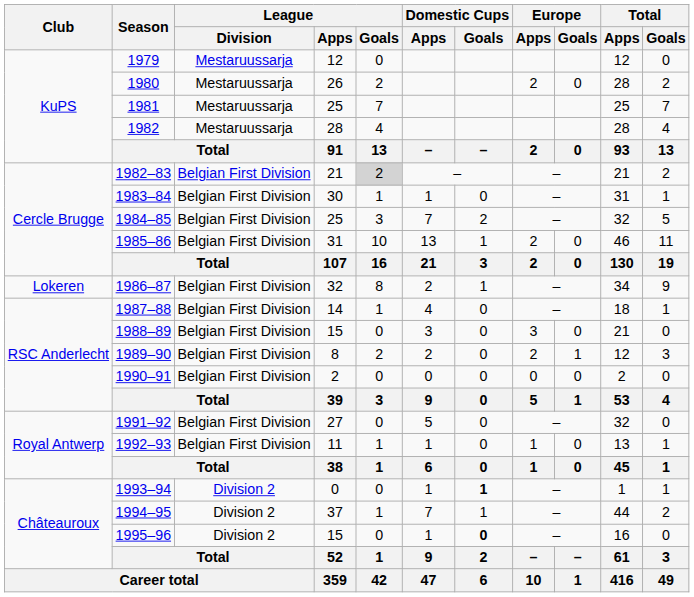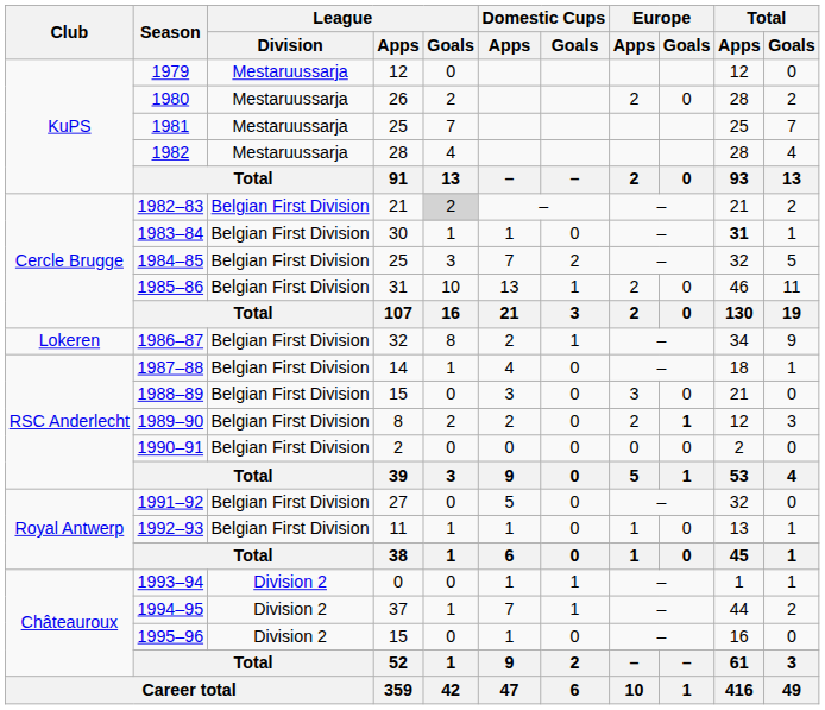1983–84 | Total / Apps: normal -> bold
1989–90 | Europe / Goals: normal -> bold
1993–94 | Domestic Cups / Goals: bold -> normal
1995–96 | Domestic Cups / Goals: bold -> normal
